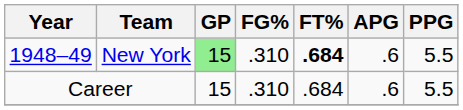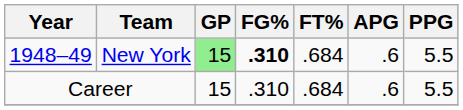1948–49 | FG%: normal -> bold
1948–49 | FT%: bold -> normal
